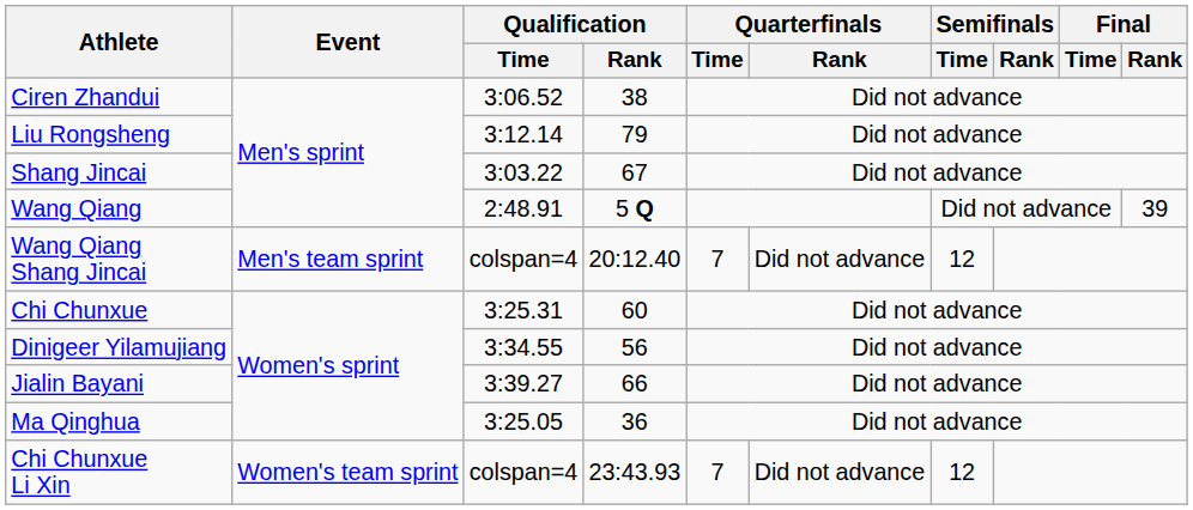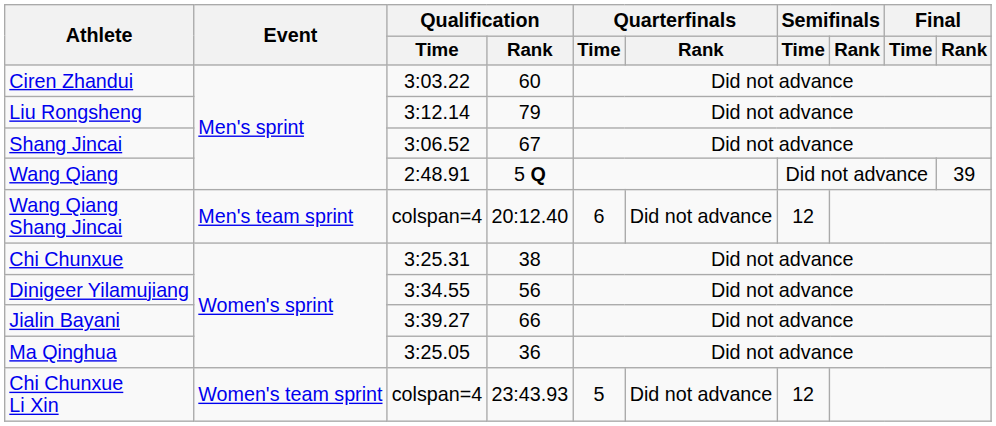Ciren Zhandui | Qualification / Time: 3:06.52 -> 3:03.22
Ciren Zhandui | Qualification / Rank: 38 -> 60
Shang Jincai | Qualification / Time: 3:03.22 -> 3:06.52
Wang Qiang Shang Jincai | Quarterfinals / Time: 7 -> 6
Chi Chunxue | Qualification / Rank: 60 -> 38
Chi Chunxue Li Xin | Quarterfinals / Time: 7 -> 5
